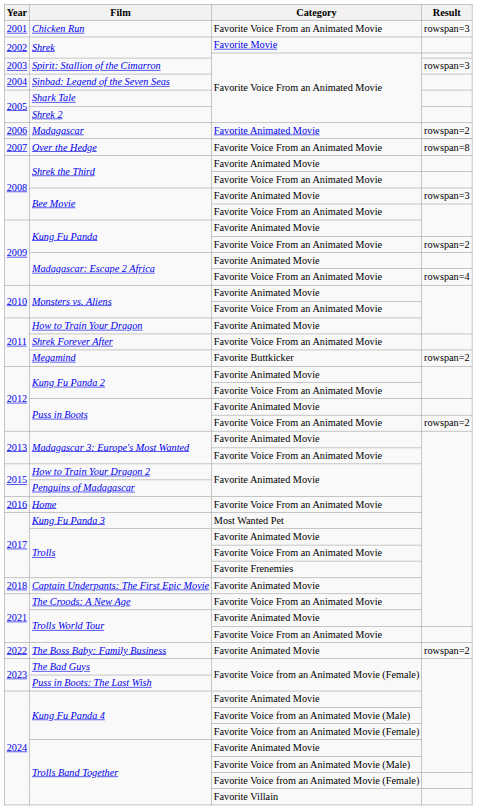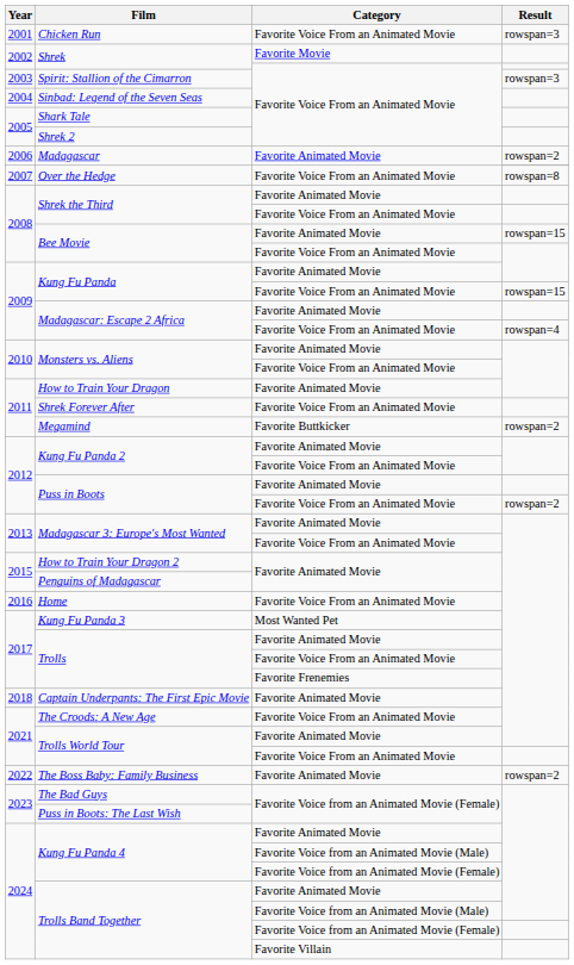Bee Movie / Favorite Animated Movie | Result: rowspan=3 -> rowspan=15
Kung Fu Panda / Favorite Voice From an Animated Movie | Result: rowspan=2 -> rowspan=15
